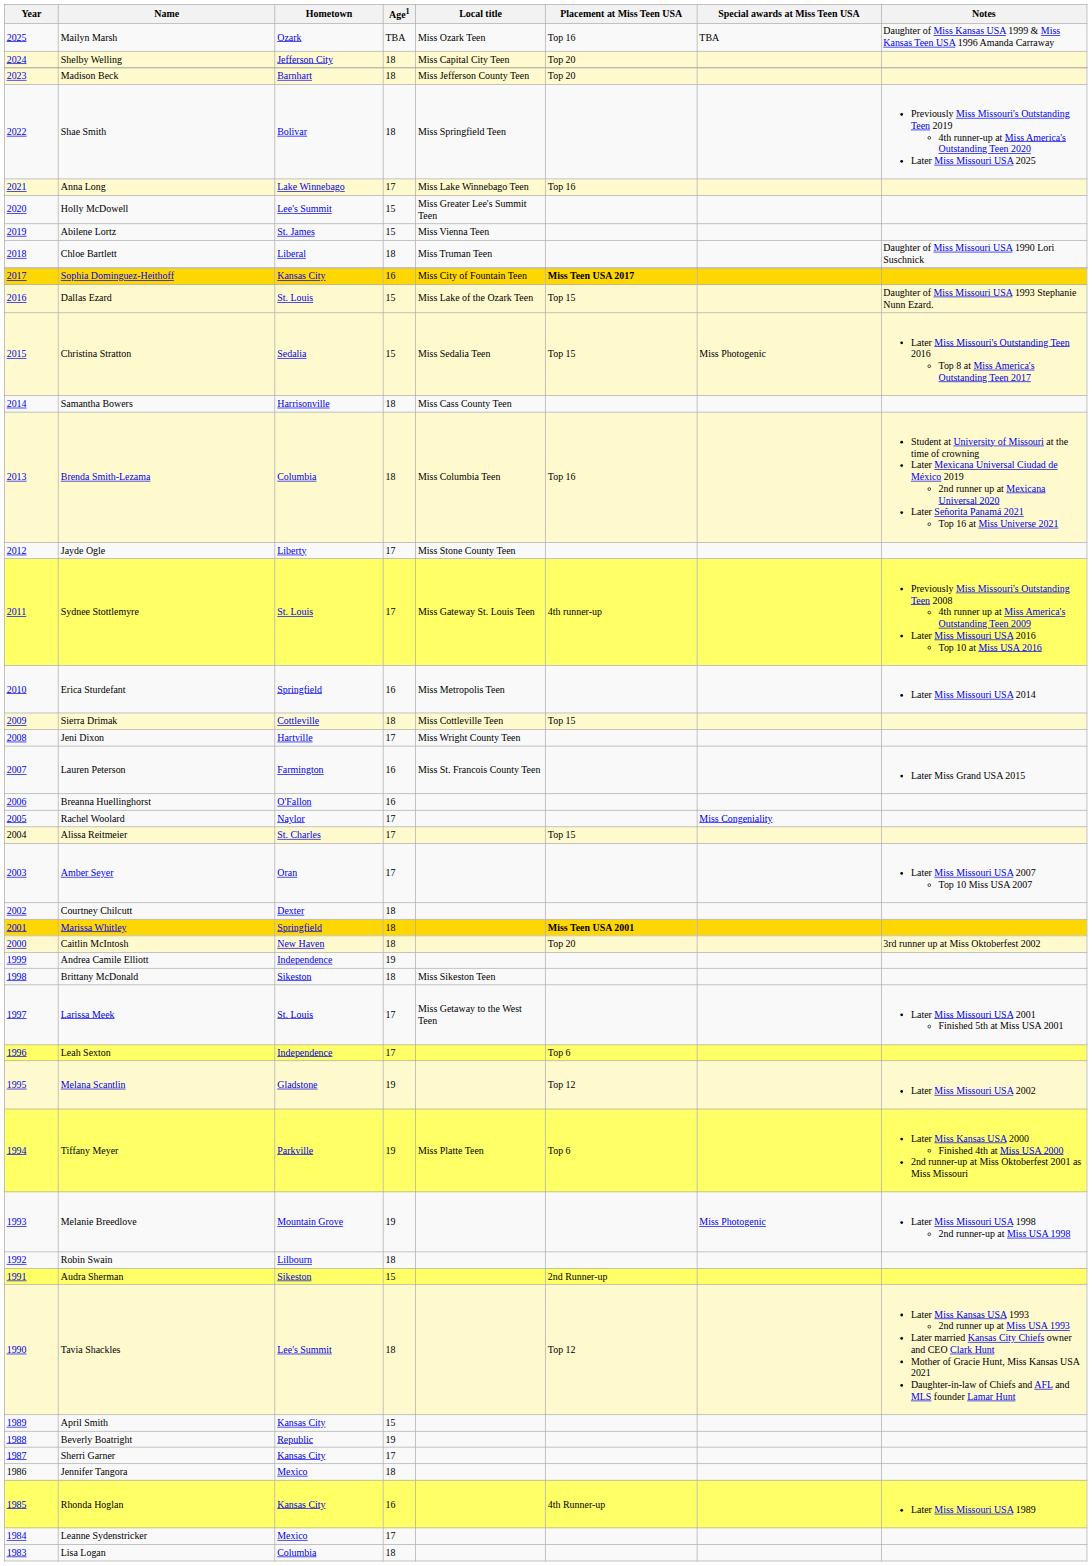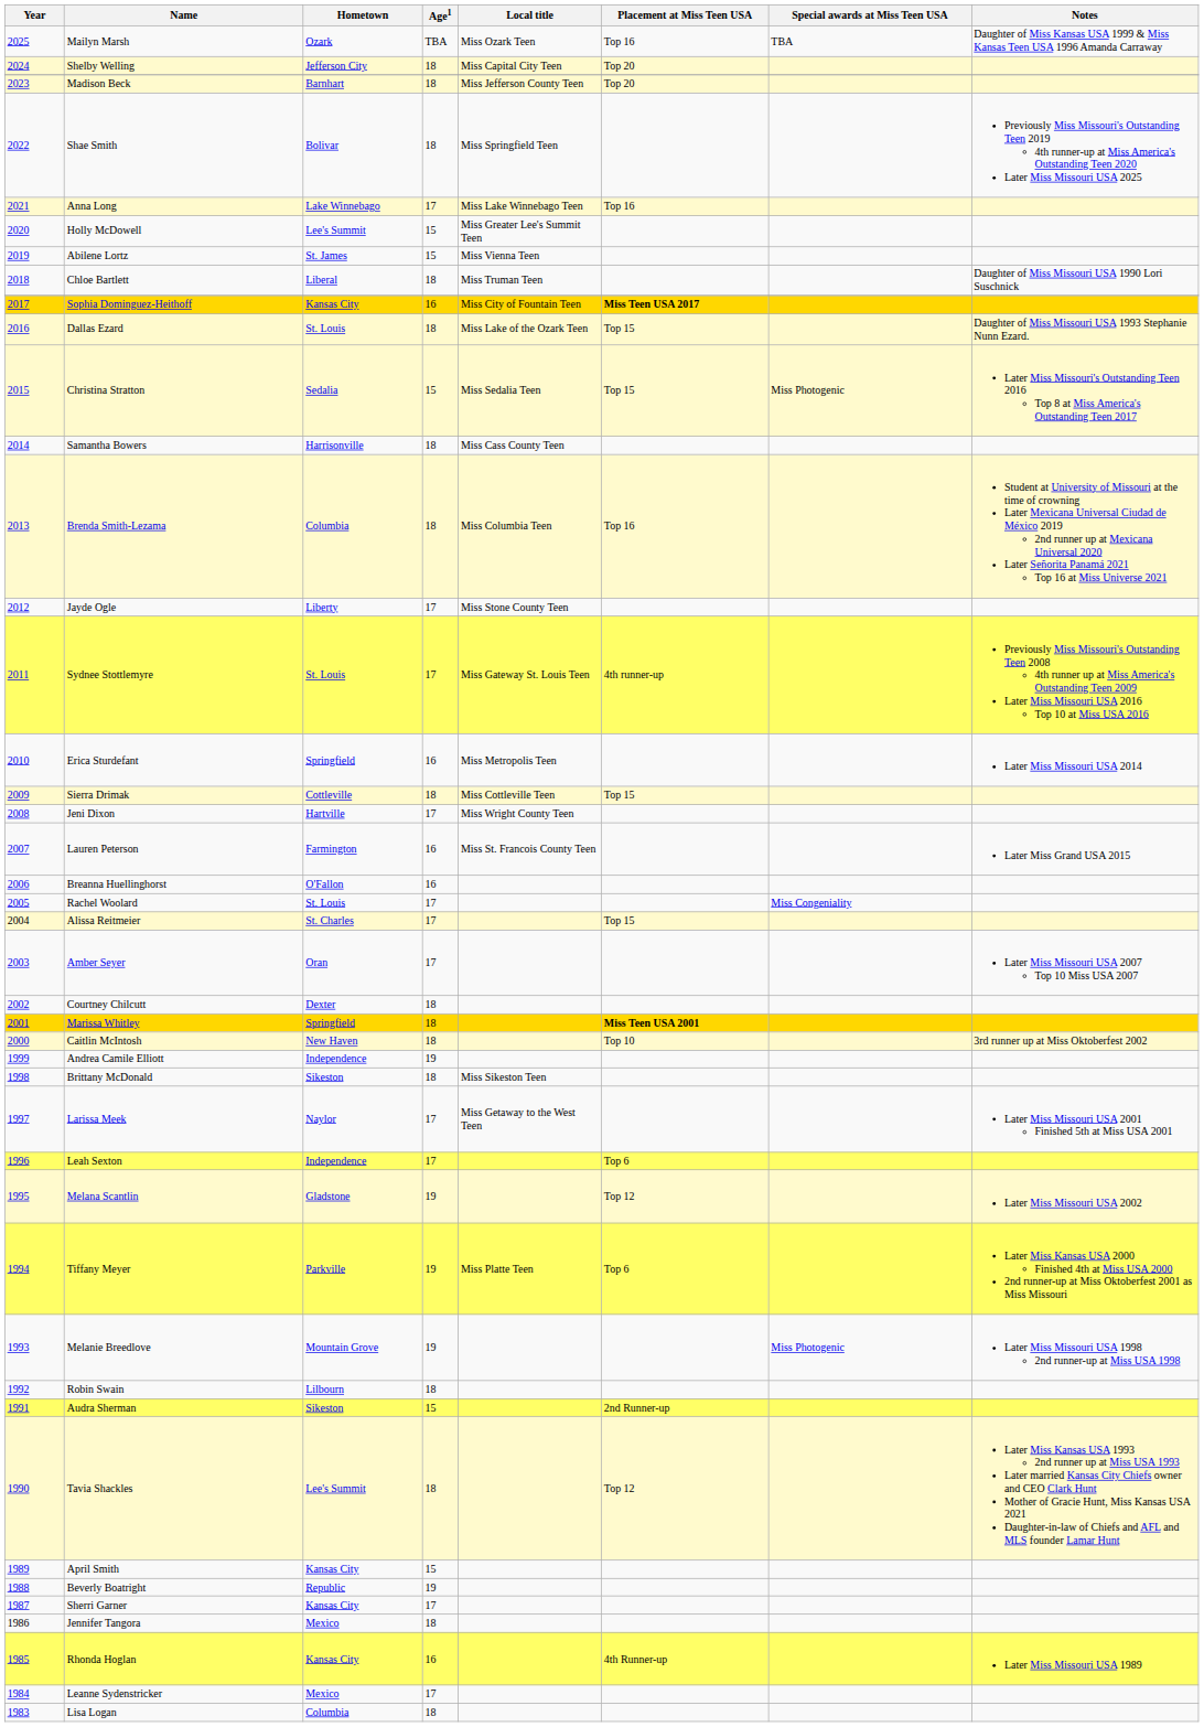Dallas Ezard | Age1: 15 -> 18
Rachel Woolard | Hometown: Naylor -> St. Louis
Caitlin McIntosh | Placement at Miss Teen USA: Top 20 -> Top 10
Larissa Meek | Hometown: St. Louis -> Naylor
